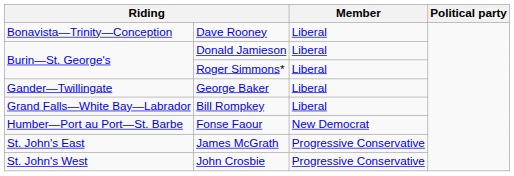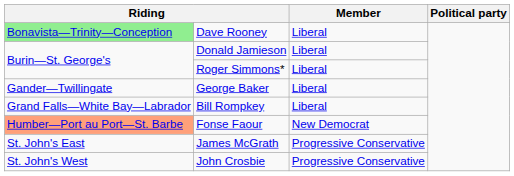Dave Rooney | column 1: no background -> lightgreen background
Fonse Faour | column 1: no background -> lightsalmon background
